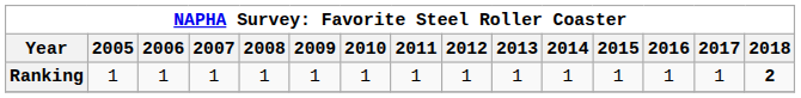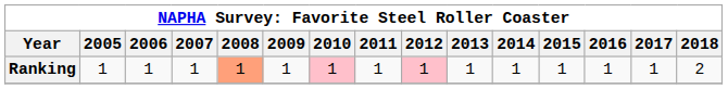Ranking | 2008: no background -> lightsalmon background
Ranking | 2010: no background -> pink background
Ranking | 2012: no background -> pink background
Ranking | 2018: bold -> normal
